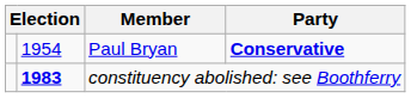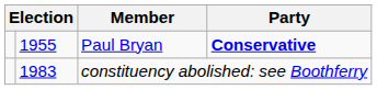Paul Bryan | column 2: 1954 -> 1955
constituency abolished: see Boothferry | column 2: bold -> normal
